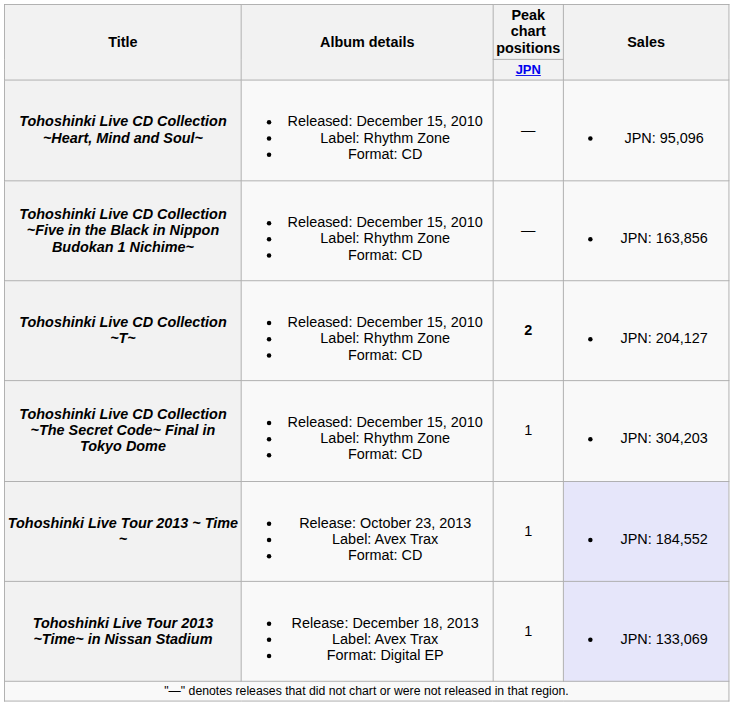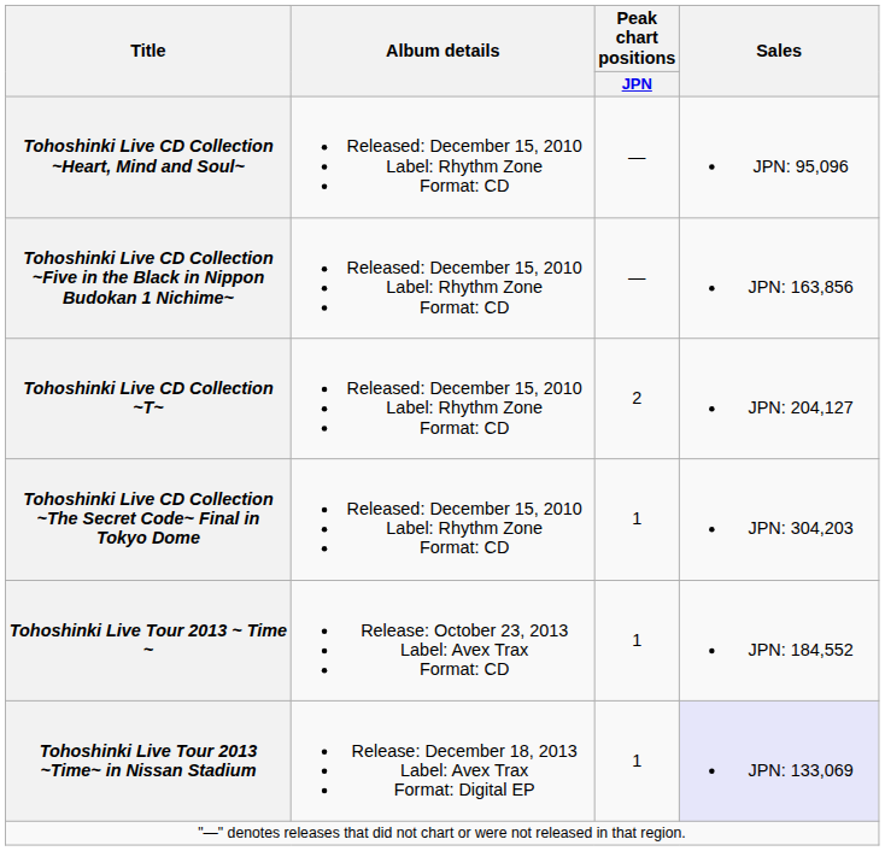Tohoshinki Live CD Collection ~T~ | Peak chart positions / JPN: bold -> normal
Tohoshinki Live Tour 2013 ~ Time ~ | Sales: lavender background -> no background
